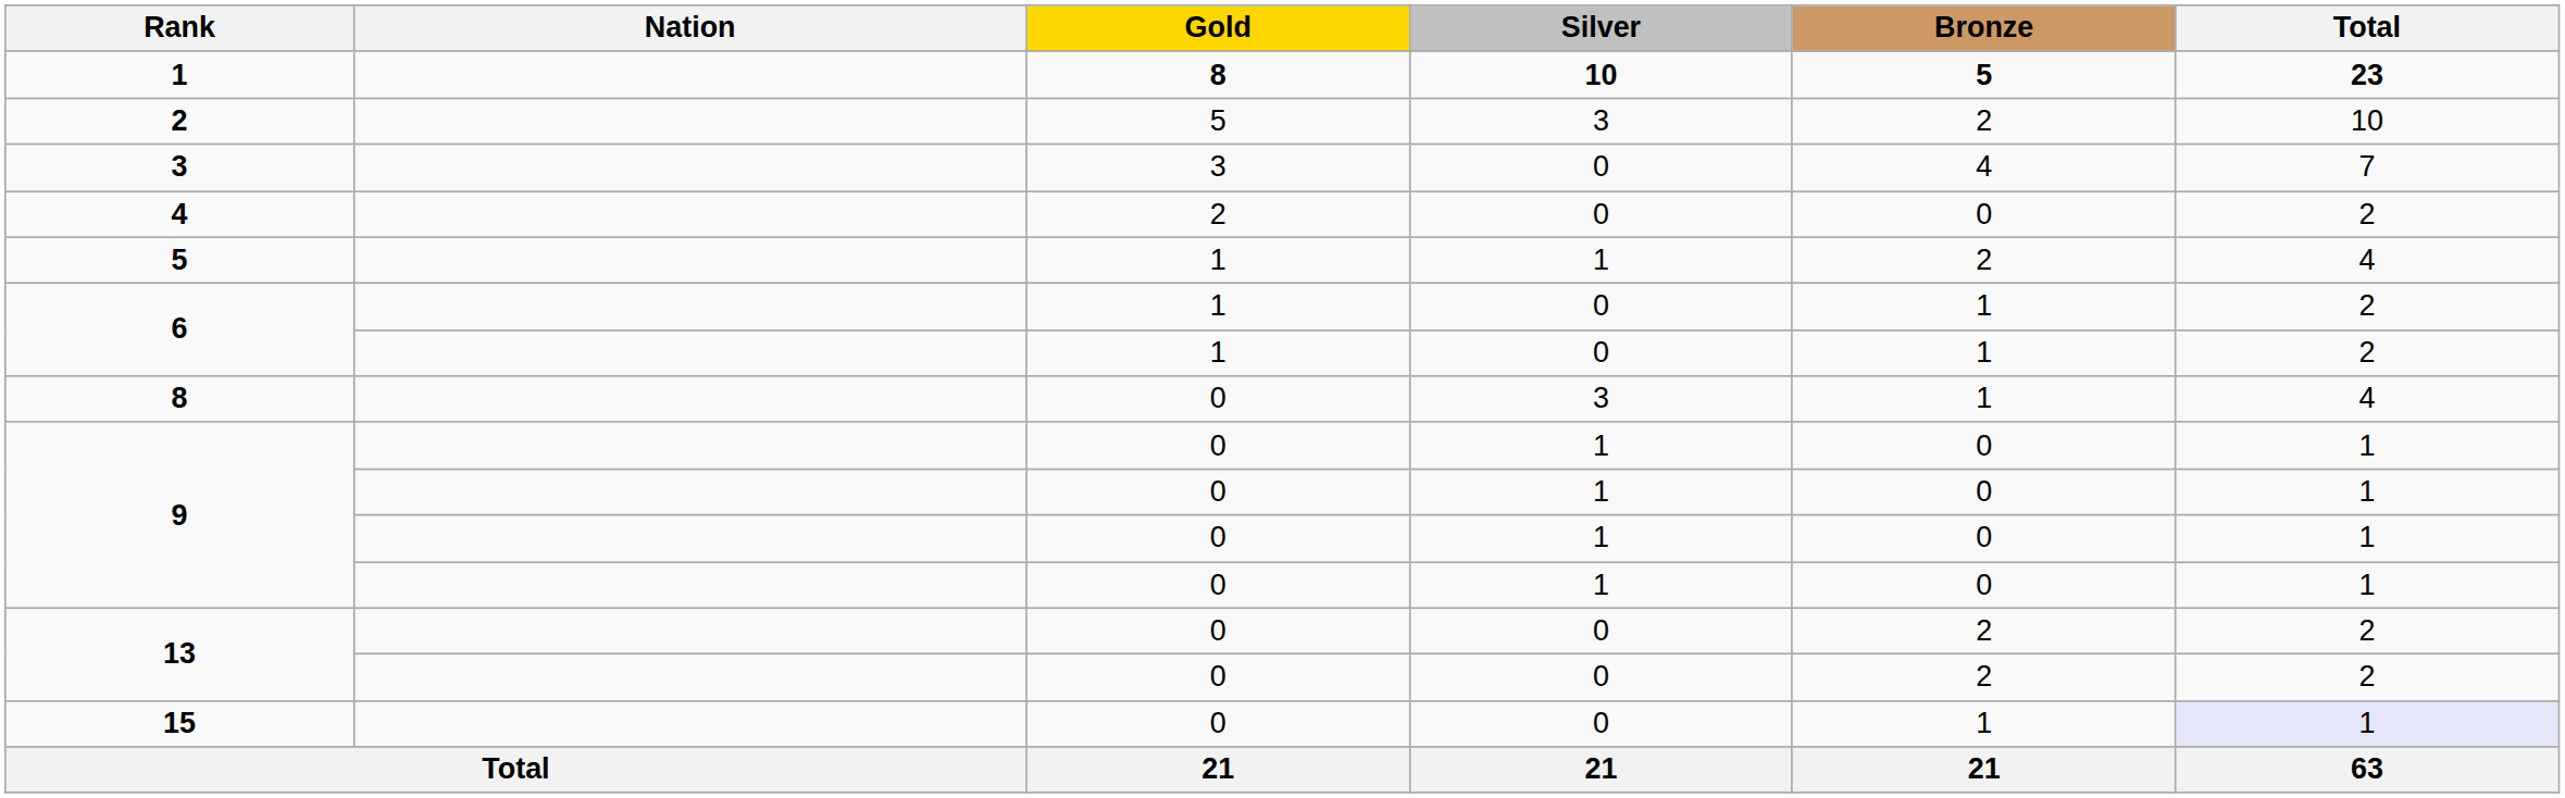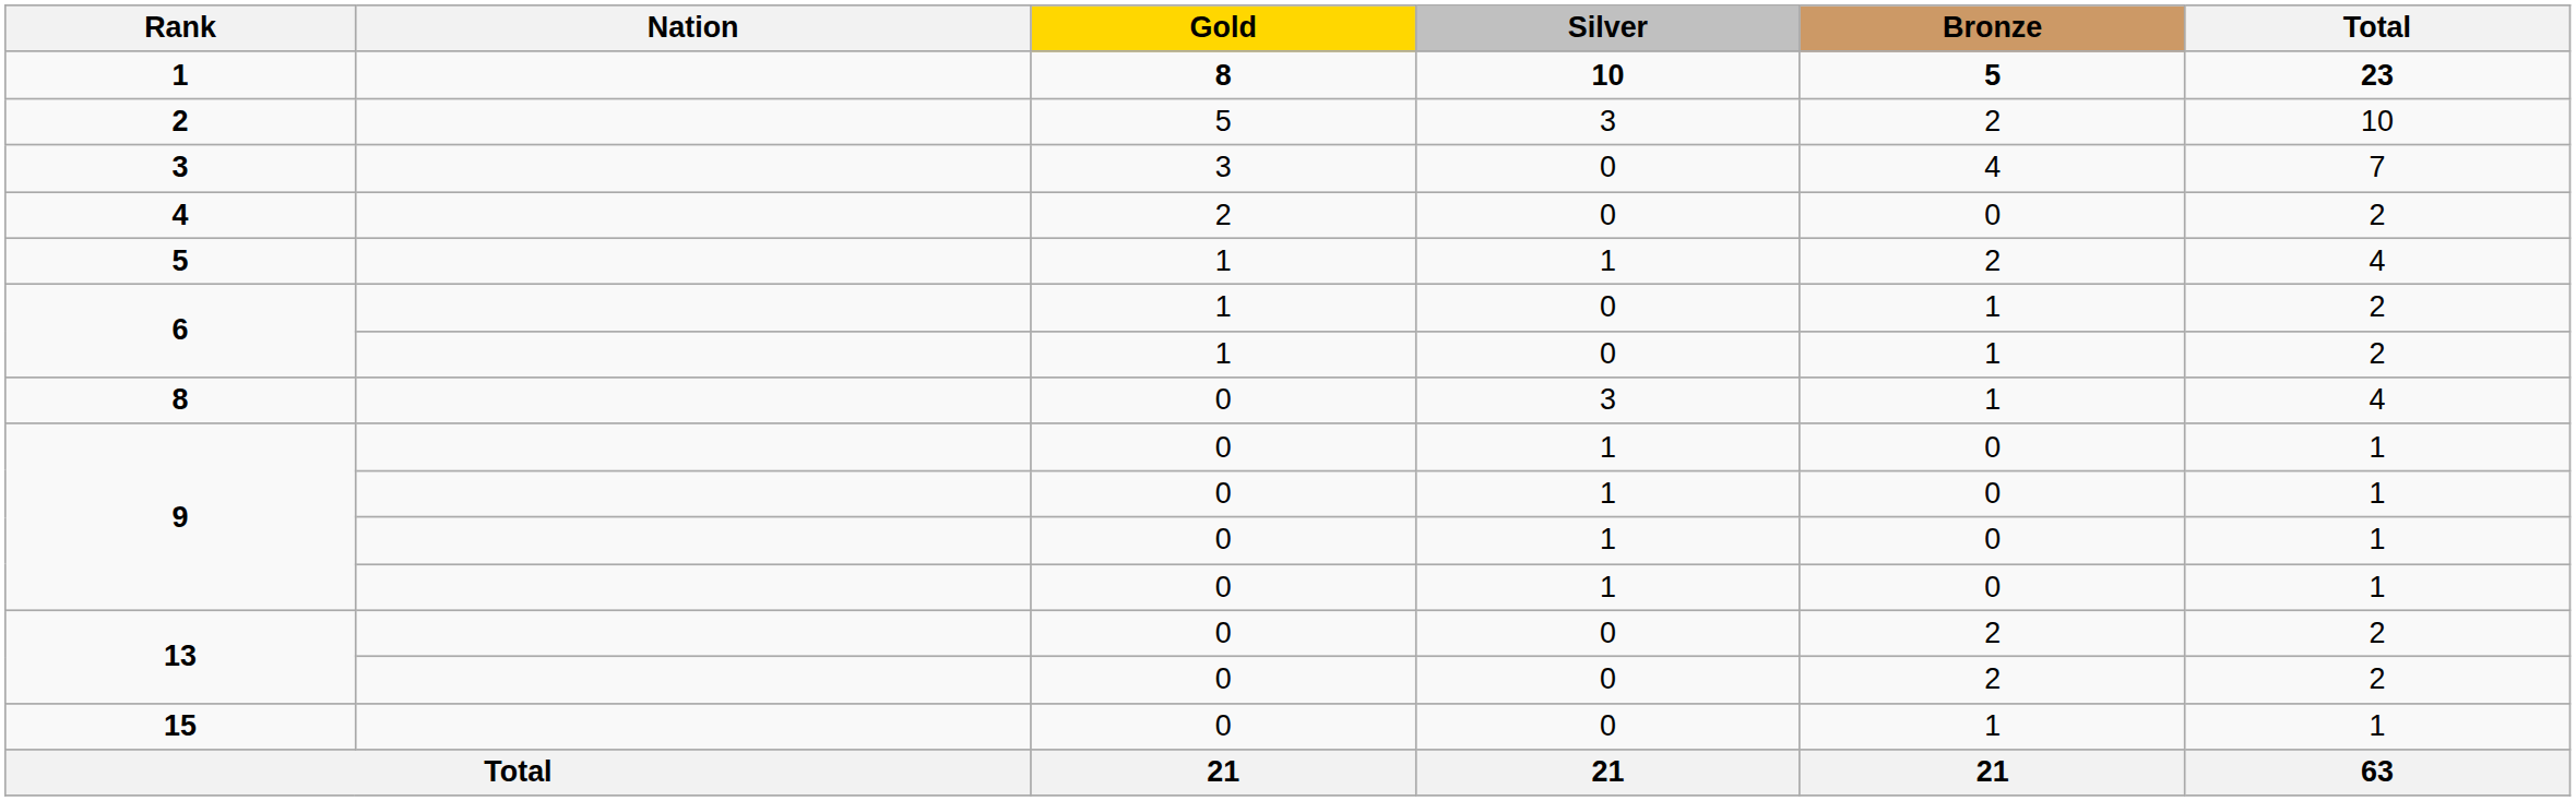15 | Total: lavender background -> no background
